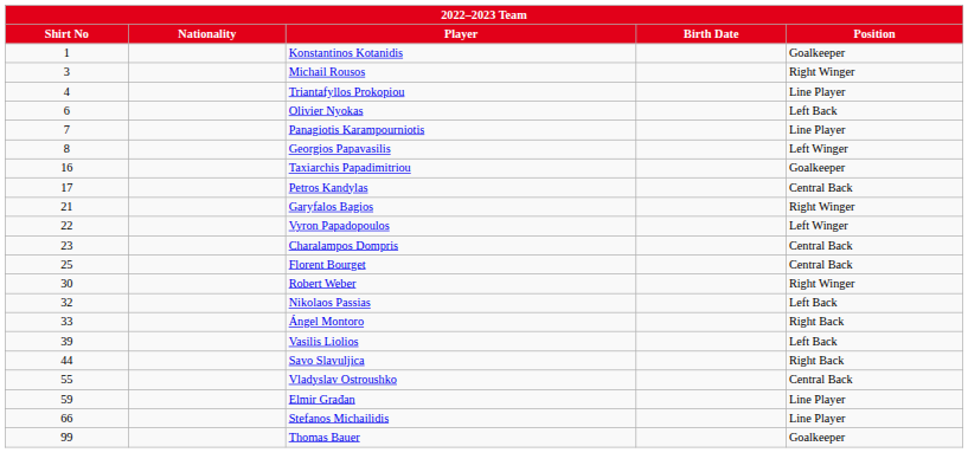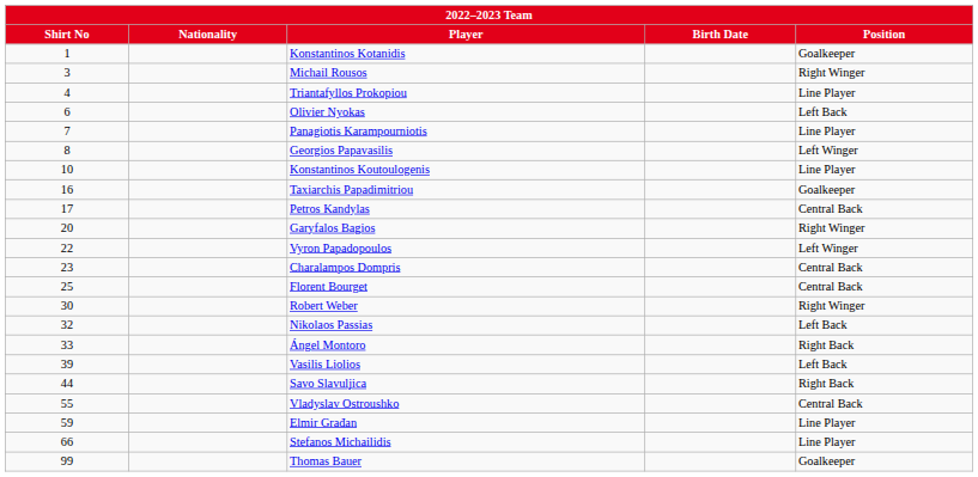+ row: 10 | Konstantinos Koutoulogenis | Line Player
Garyfalos Bagios | Shirt No: 21 -> 20
